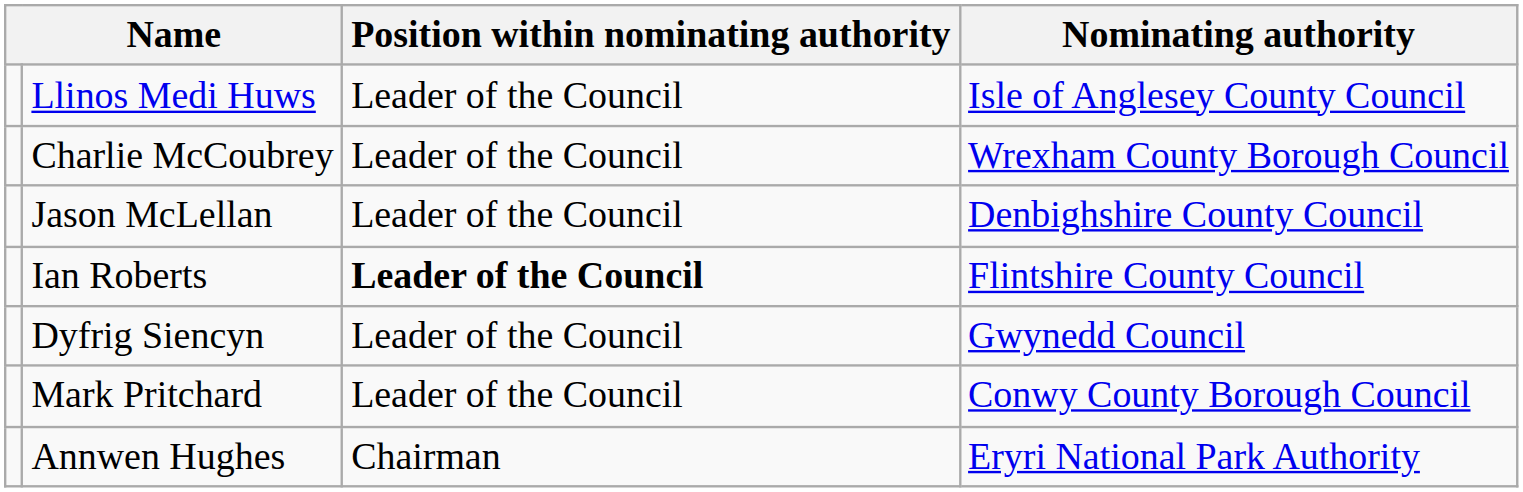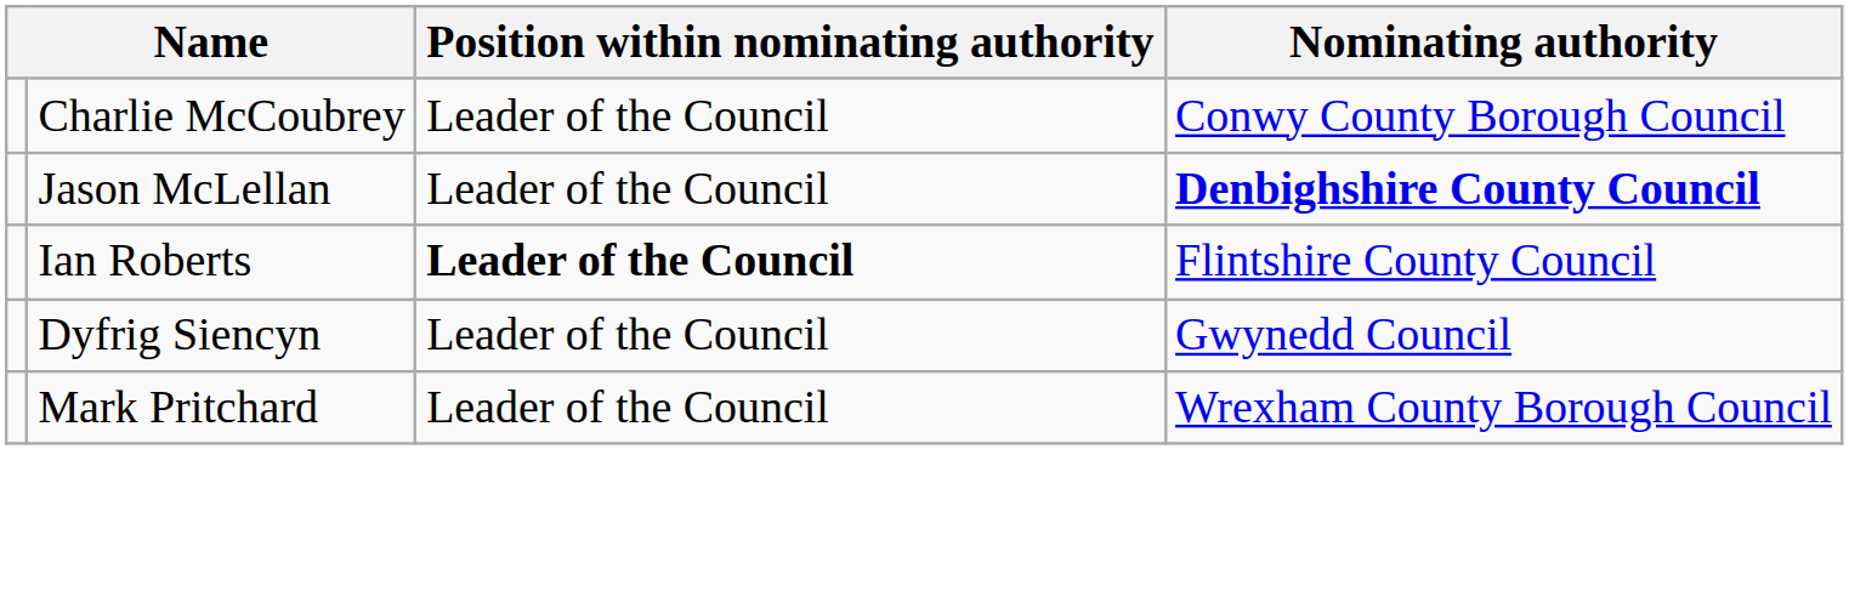- row: Llinos Medi Huws | Leader of the Council | Isle of Anglesey County Council
Charlie McCoubrey | Nominating authority: Wrexham County Borough Council -> Conwy County Borough Council
Jason McLellan | Nominating authority: normal -> bold
Mark Pritchard | Nominating authority: Conwy County Borough Council -> Wrexham County Borough Council
- row: Annwen Hughes | Chairman | Eryri National Park Authority
